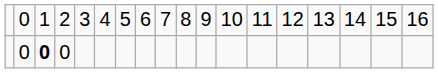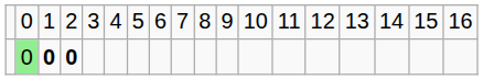row 2 | column 2: no background -> lightgreen background
row 2 | column 4: normal -> bold
